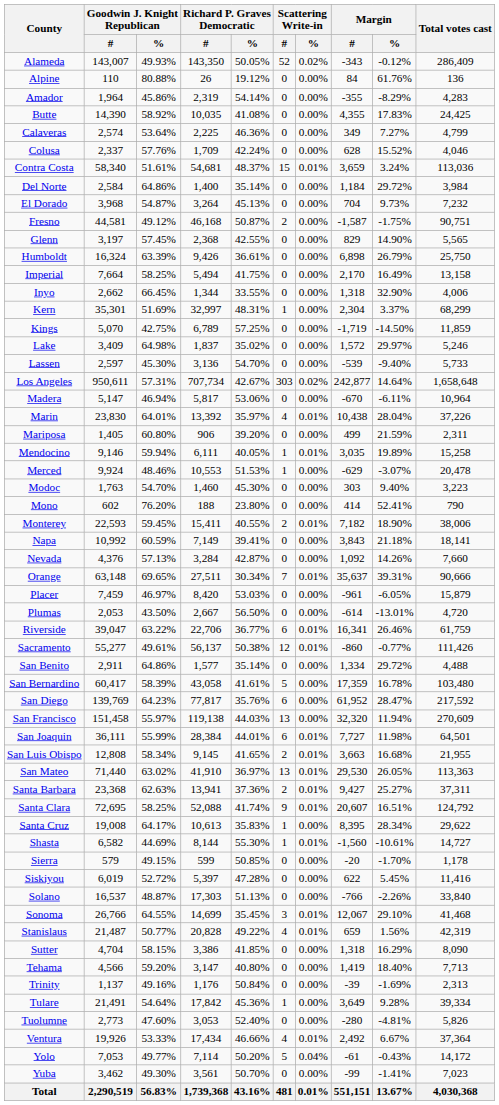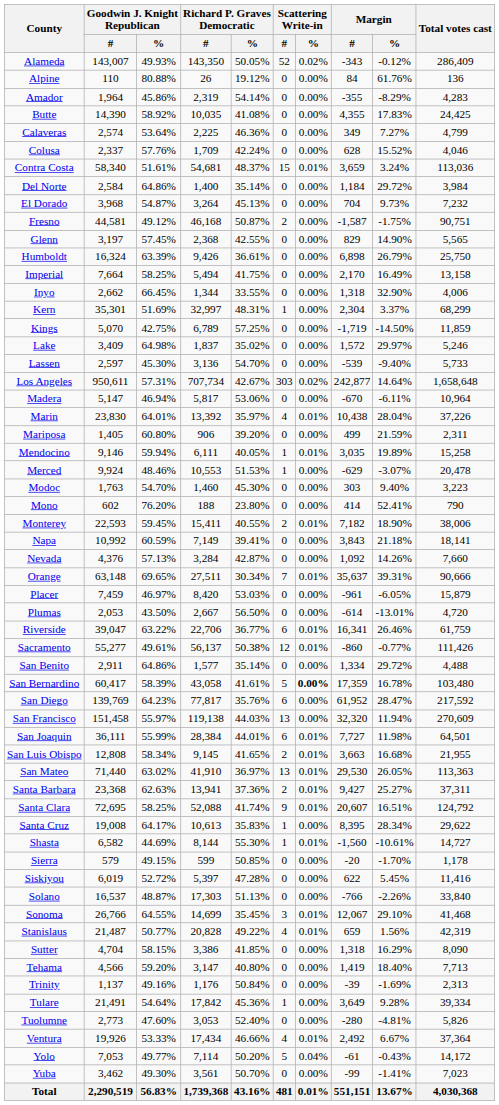San Bernardino | Scattering Write-in / %: normal -> bold
